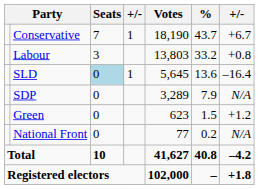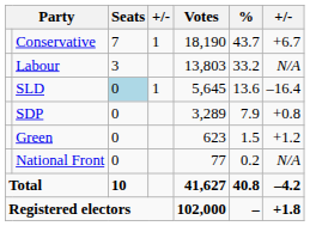Labour | column 7: +0.8 -> N/A
SDP | column 7: N/A -> +0.8
